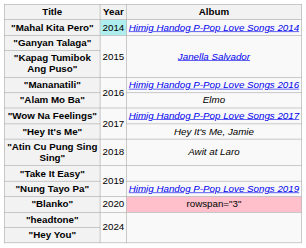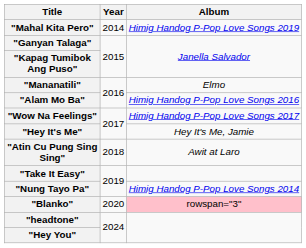"Mahal Kita Pero" | Year: paleturquoise background -> no background
"Mahal Kita Pero" | Album: Himig Handog P-Pop Love Songs 2014 -> Himig Handog P-Pop Love Songs 2019
"Mananatili" | Album: Himig Handog P-Pop Love Songs 2016 -> Elmo
"Alam Mo Ba" | Album: Elmo -> Himig Handog P-Pop Love Songs 2016
"Nung Tayo Pa" | Album: Himig Handog P-Pop Love Songs 2019 -> Himig Handog P-Pop Love Songs 2014
